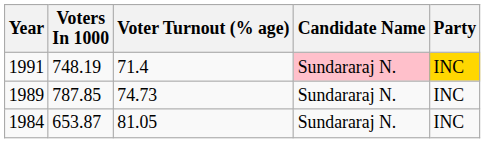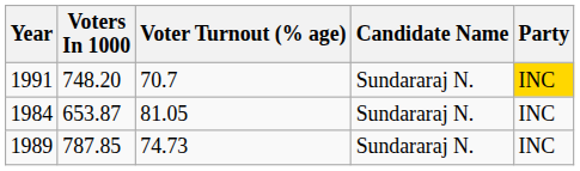1991 | Voters In 1000: 748.19 -> 748.20
1991 | Voter Turnout (% age): 71.4 -> 70.7
1991 | Candidate Name: pink background -> no background
rows swapped: 1989 <-> 1984
